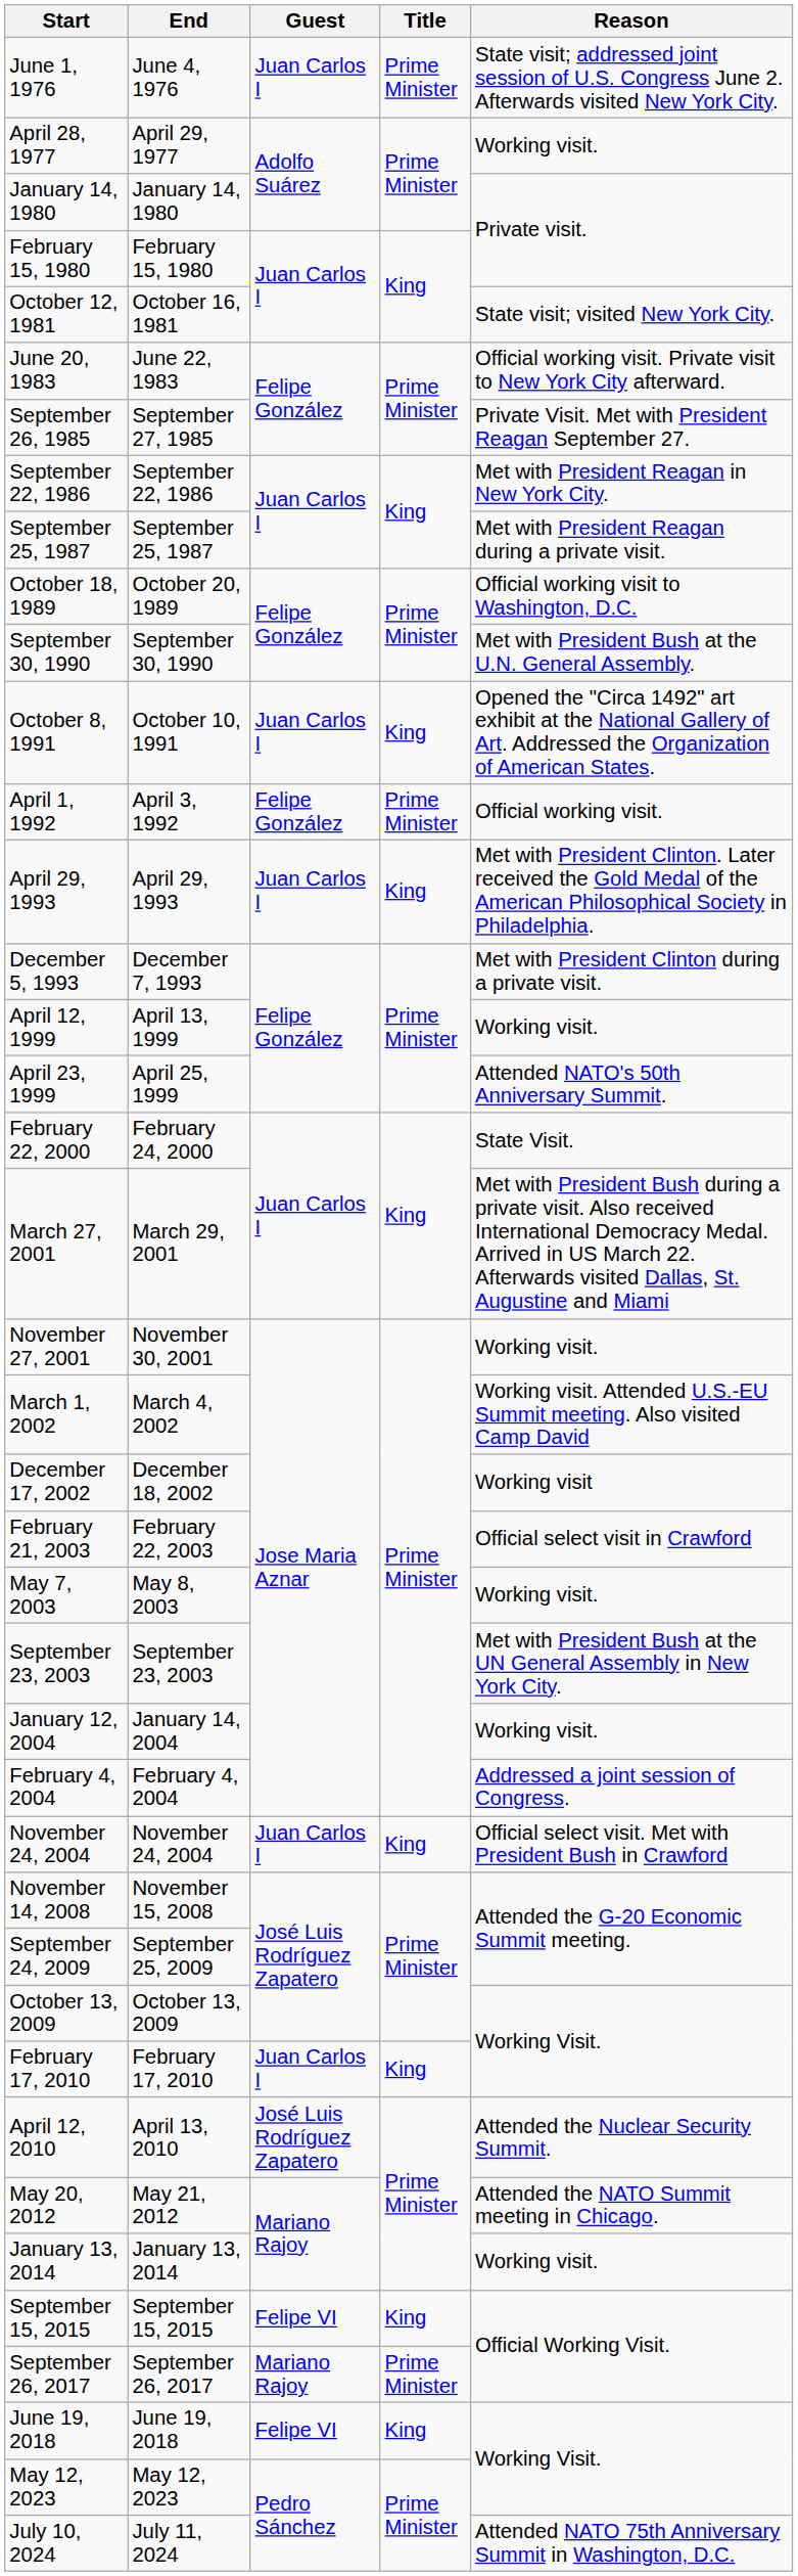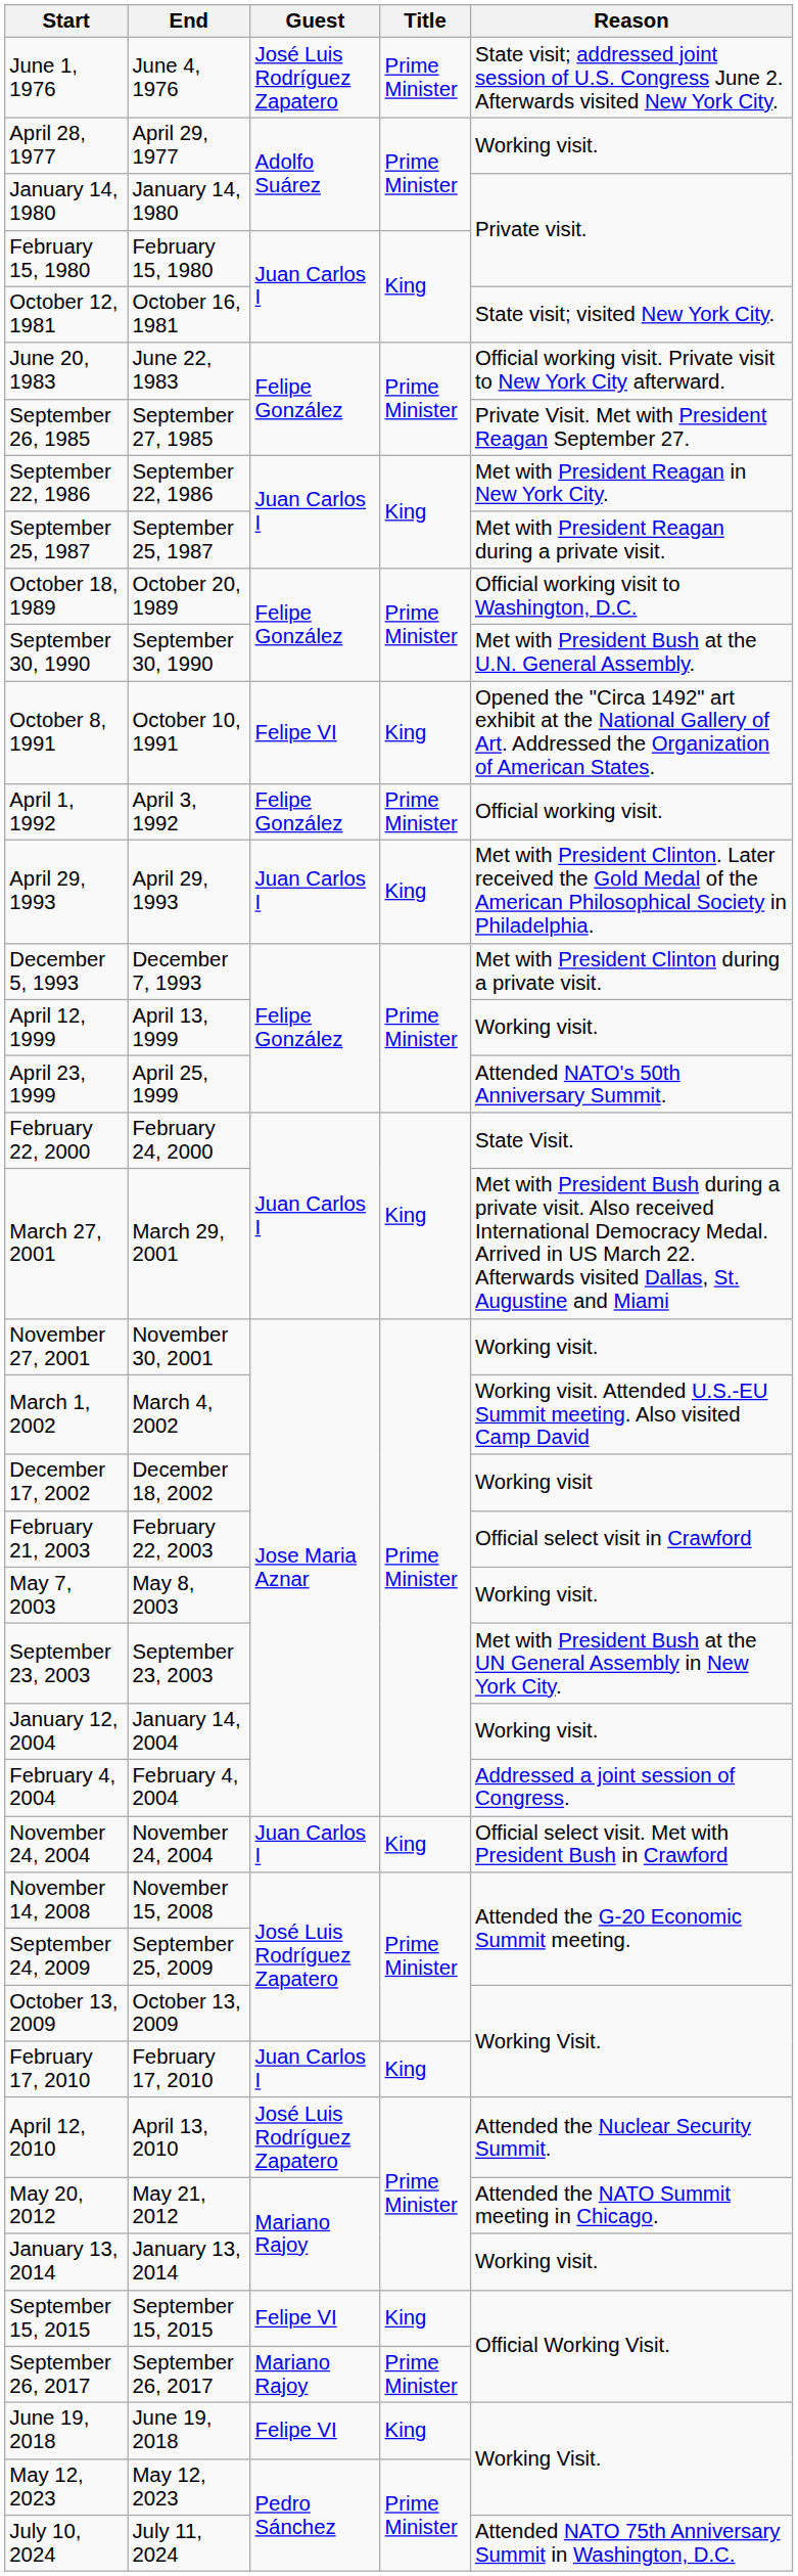June 1, 1976 | Guest: Juan Carlos I -> José Luis Rodríguez Zapatero
October 8, 1991 | Guest: Juan Carlos I -> Felipe VI
